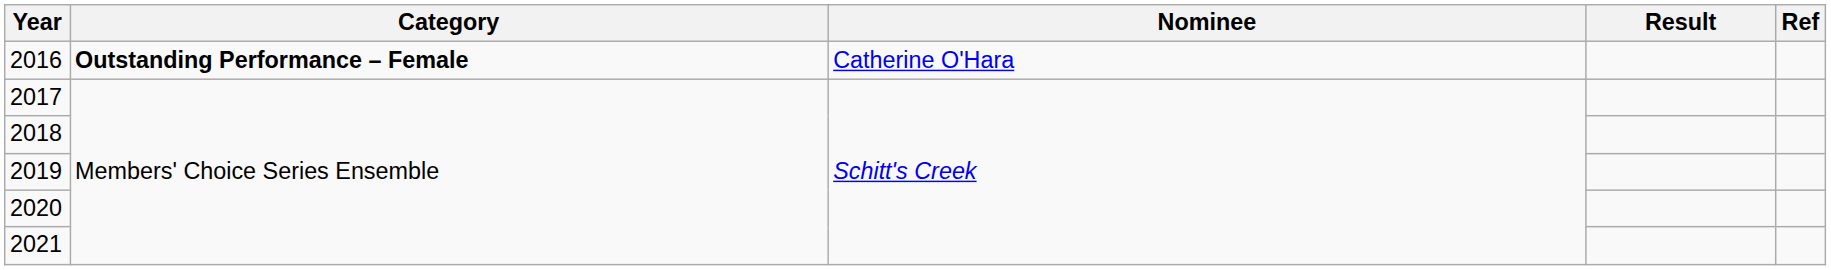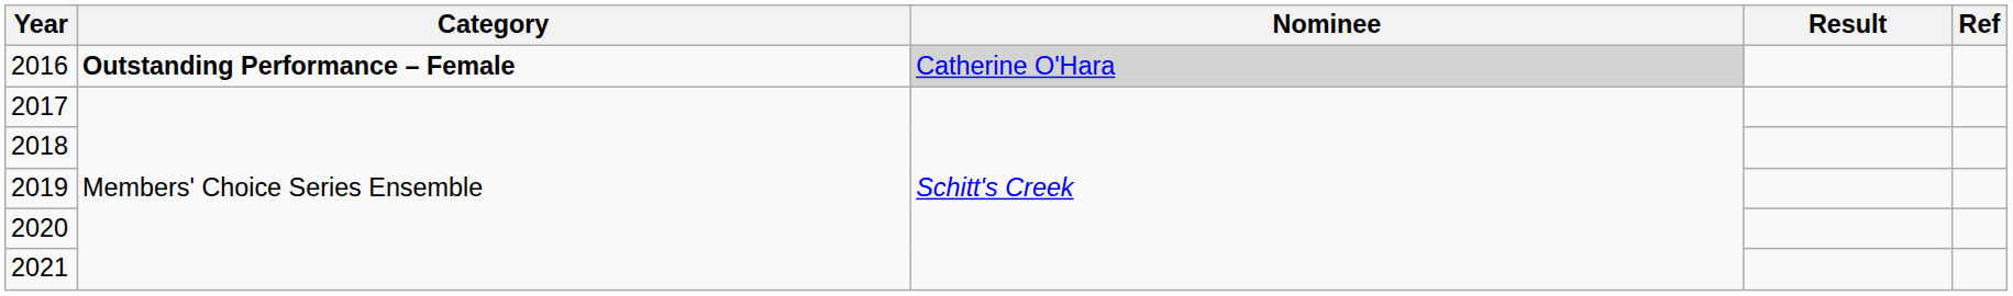2016 | Nominee: no background -> lightgrey background
